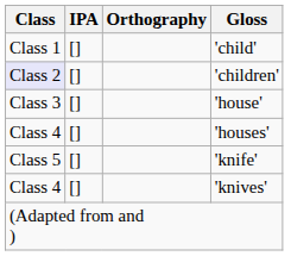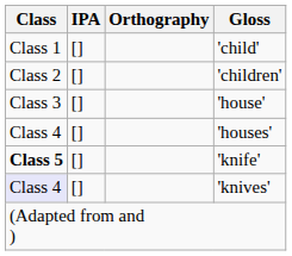'children' | Class: lavender background -> no background
'knife' | Class: normal -> bold
'knives' | Class: no background -> lavender background
